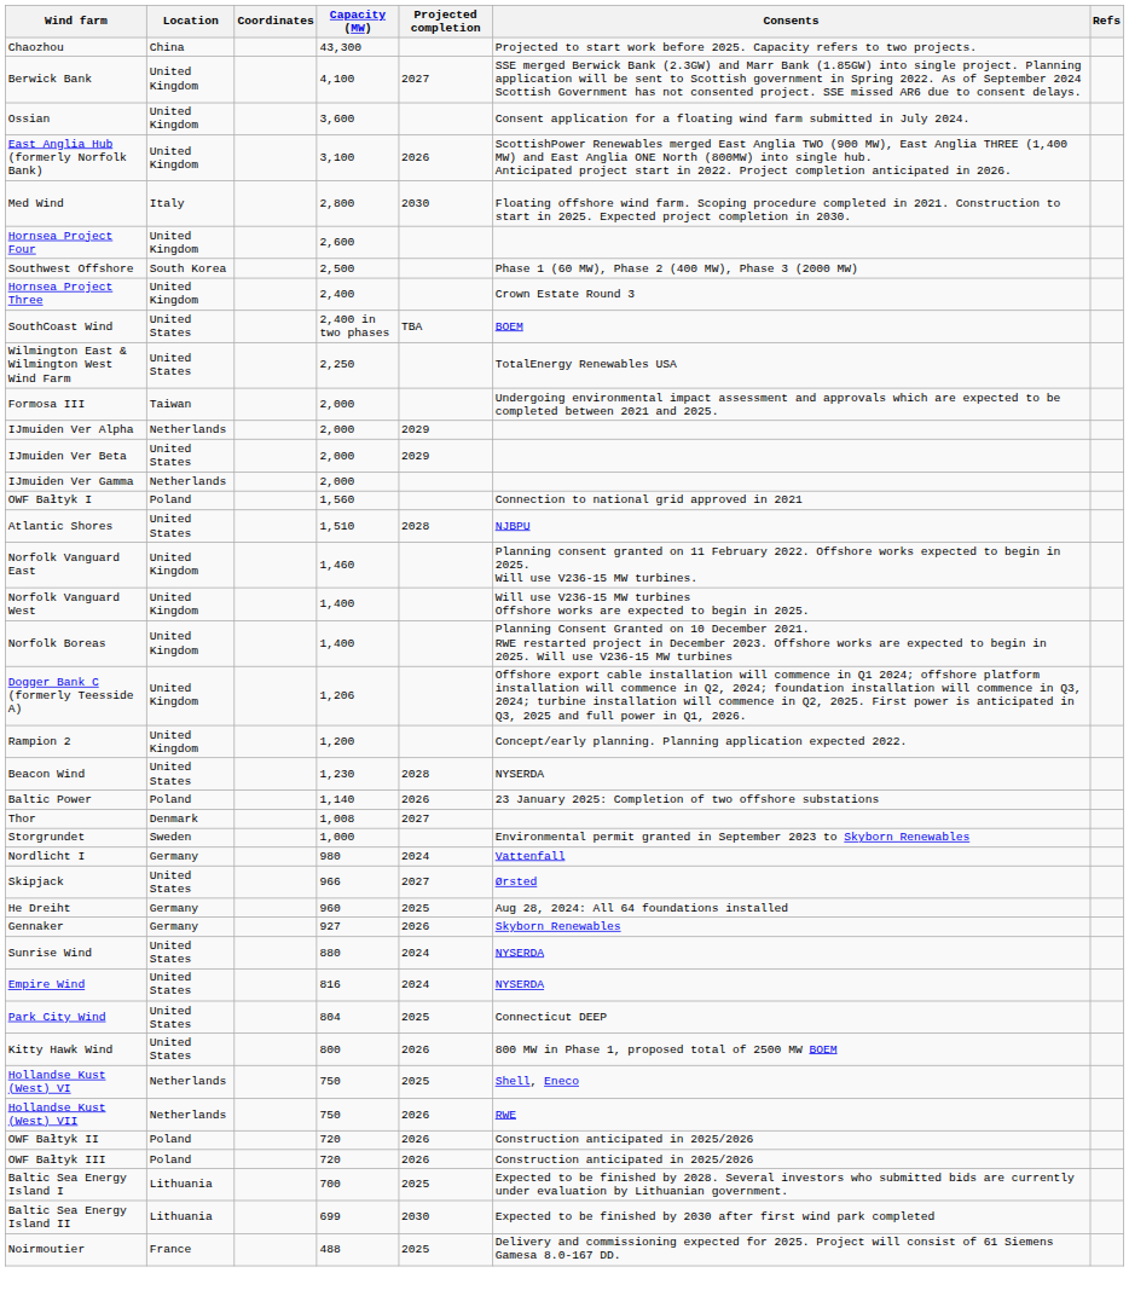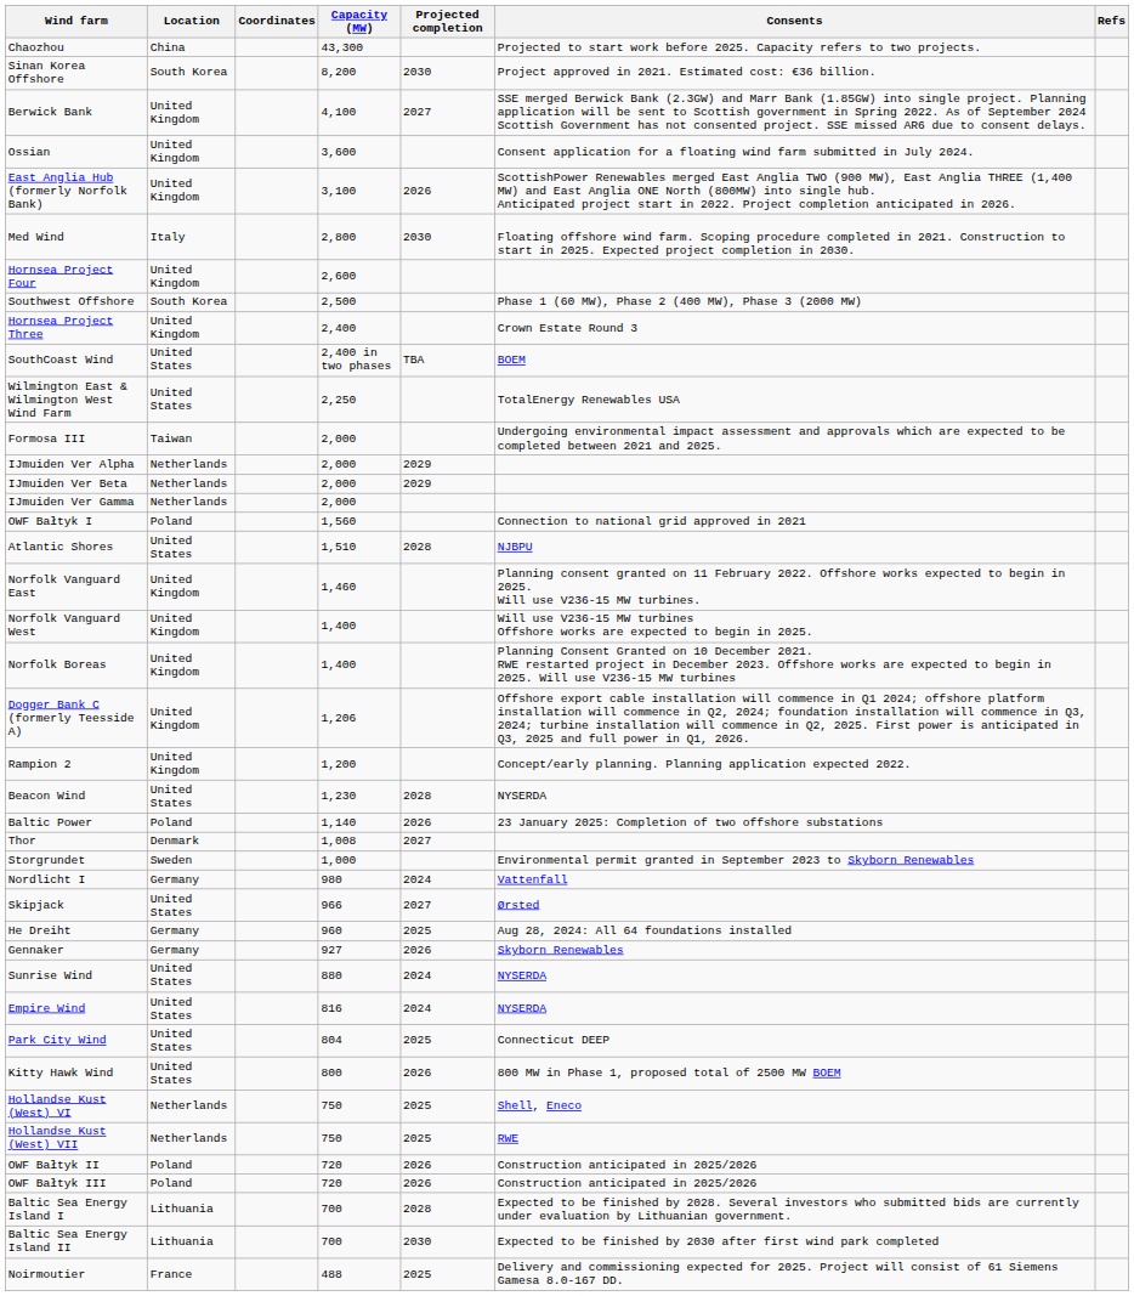+ row: Sinan Korea Offshore | South Korea | 8,200 | 2030 | Project approved in 2021. Estimated cost: €36 billion.
IJmuiden Ver Beta | Location: United States -> Netherlands
Hollandse Kust (West) VII | Projected completion: 2026 -> 2025
Baltic Sea Energy Island I | Projected completion: 2025 -> 2028
Baltic Sea Energy Island II | Capacity (MW): 699 -> 700
